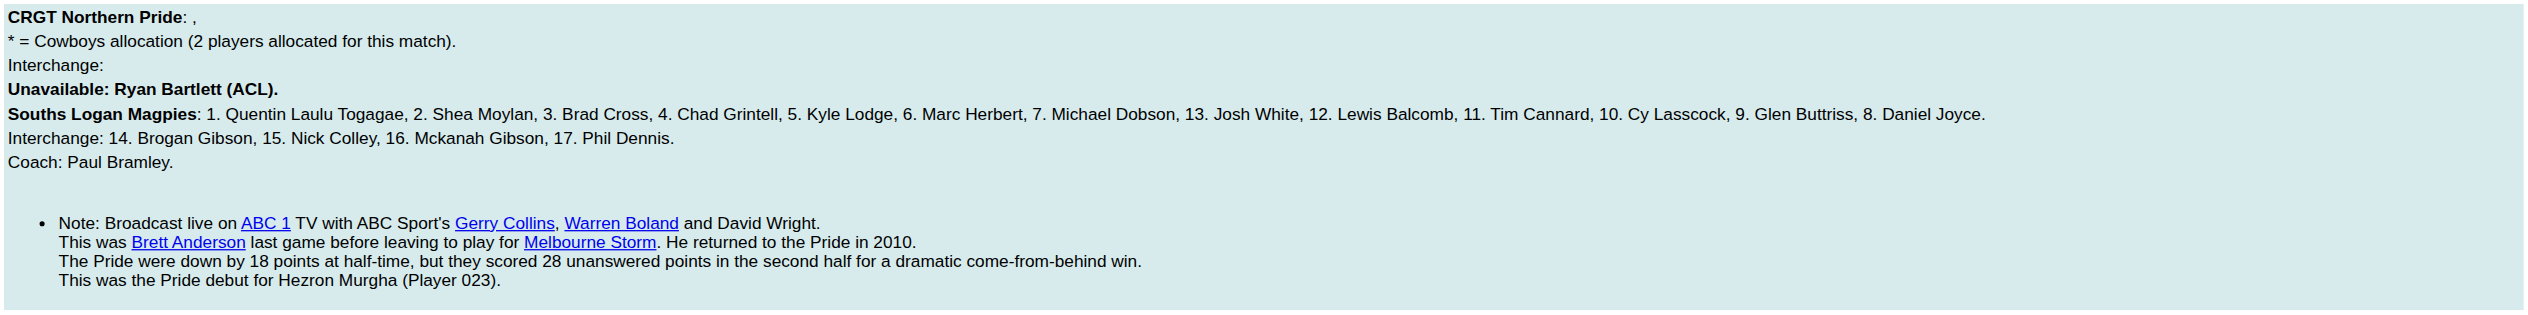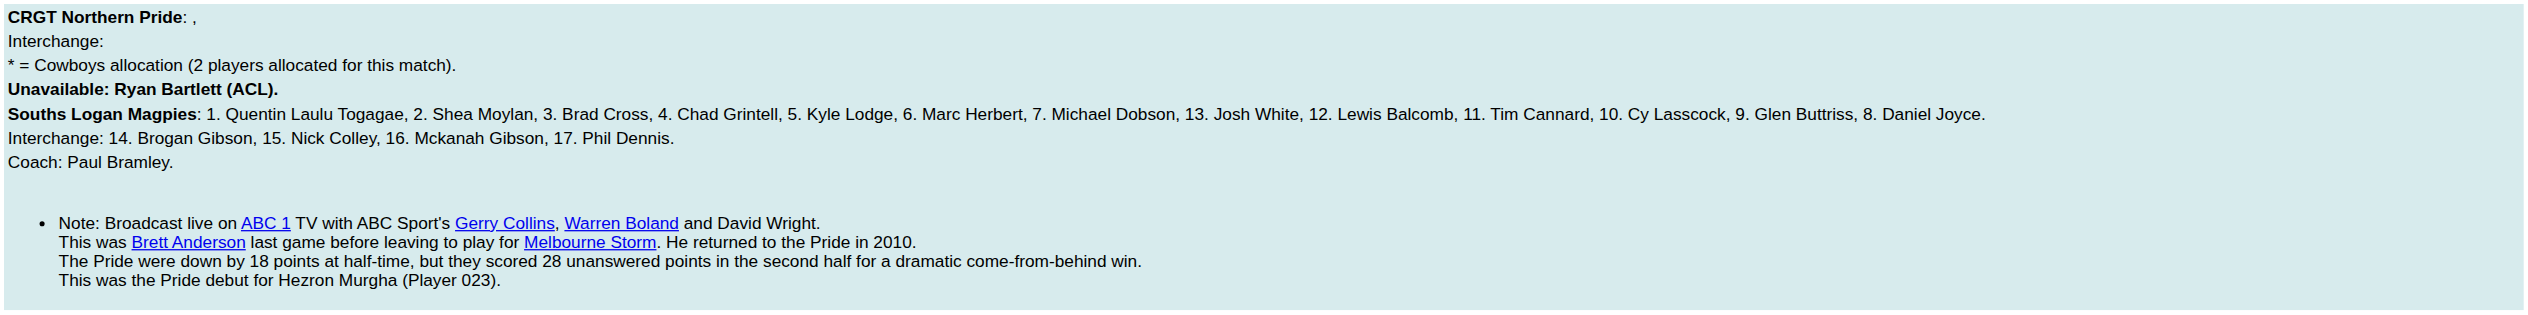row 2 | column 1: * = Cowboys allocation (2 players allocated for this match). -> Interchange:
row 3 | column 1: Interchange: -> * = Cowboys allocation (2 players allocated for this match).
